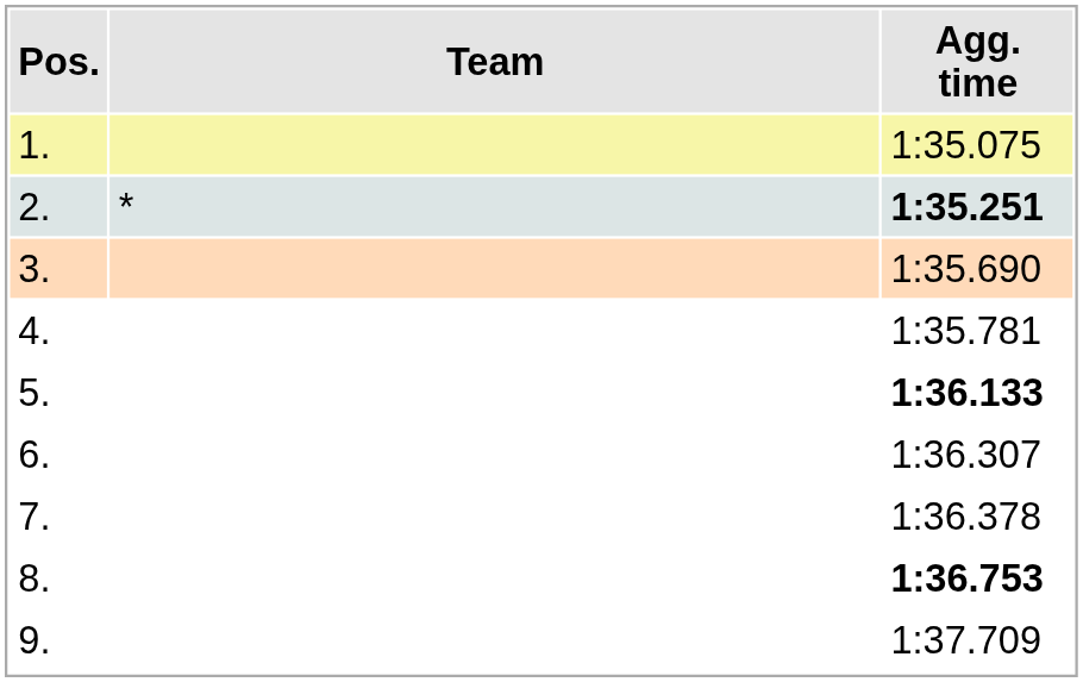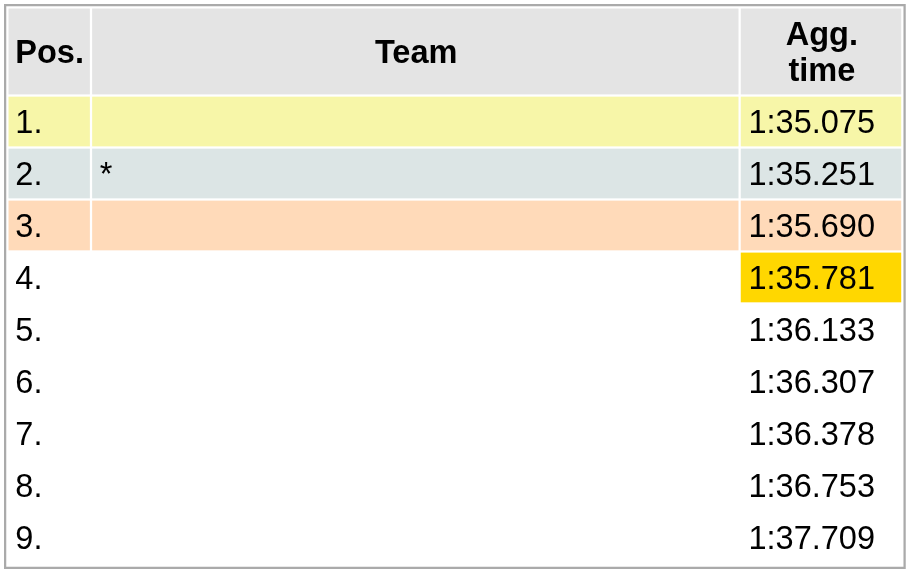2. | Agg. time: bold -> normal
4. | Agg. time: no background -> gold background
5. | Agg. time: bold -> normal
8. | Agg. time: bold -> normal
